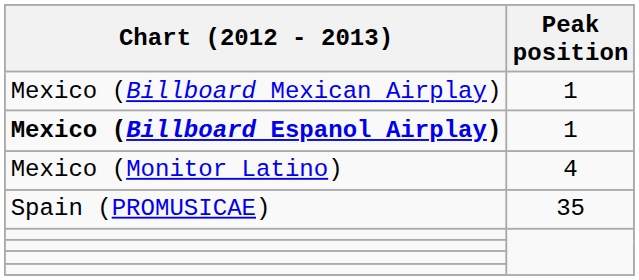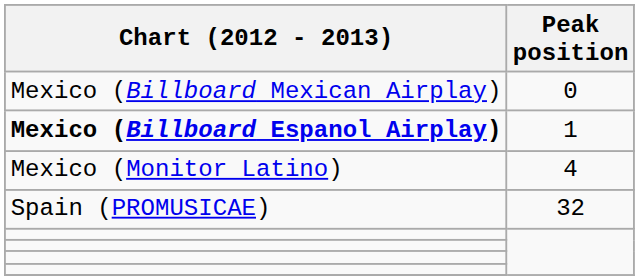row 2 | Peak position: 1 -> 0
row 5 | Peak position: 35 -> 32
